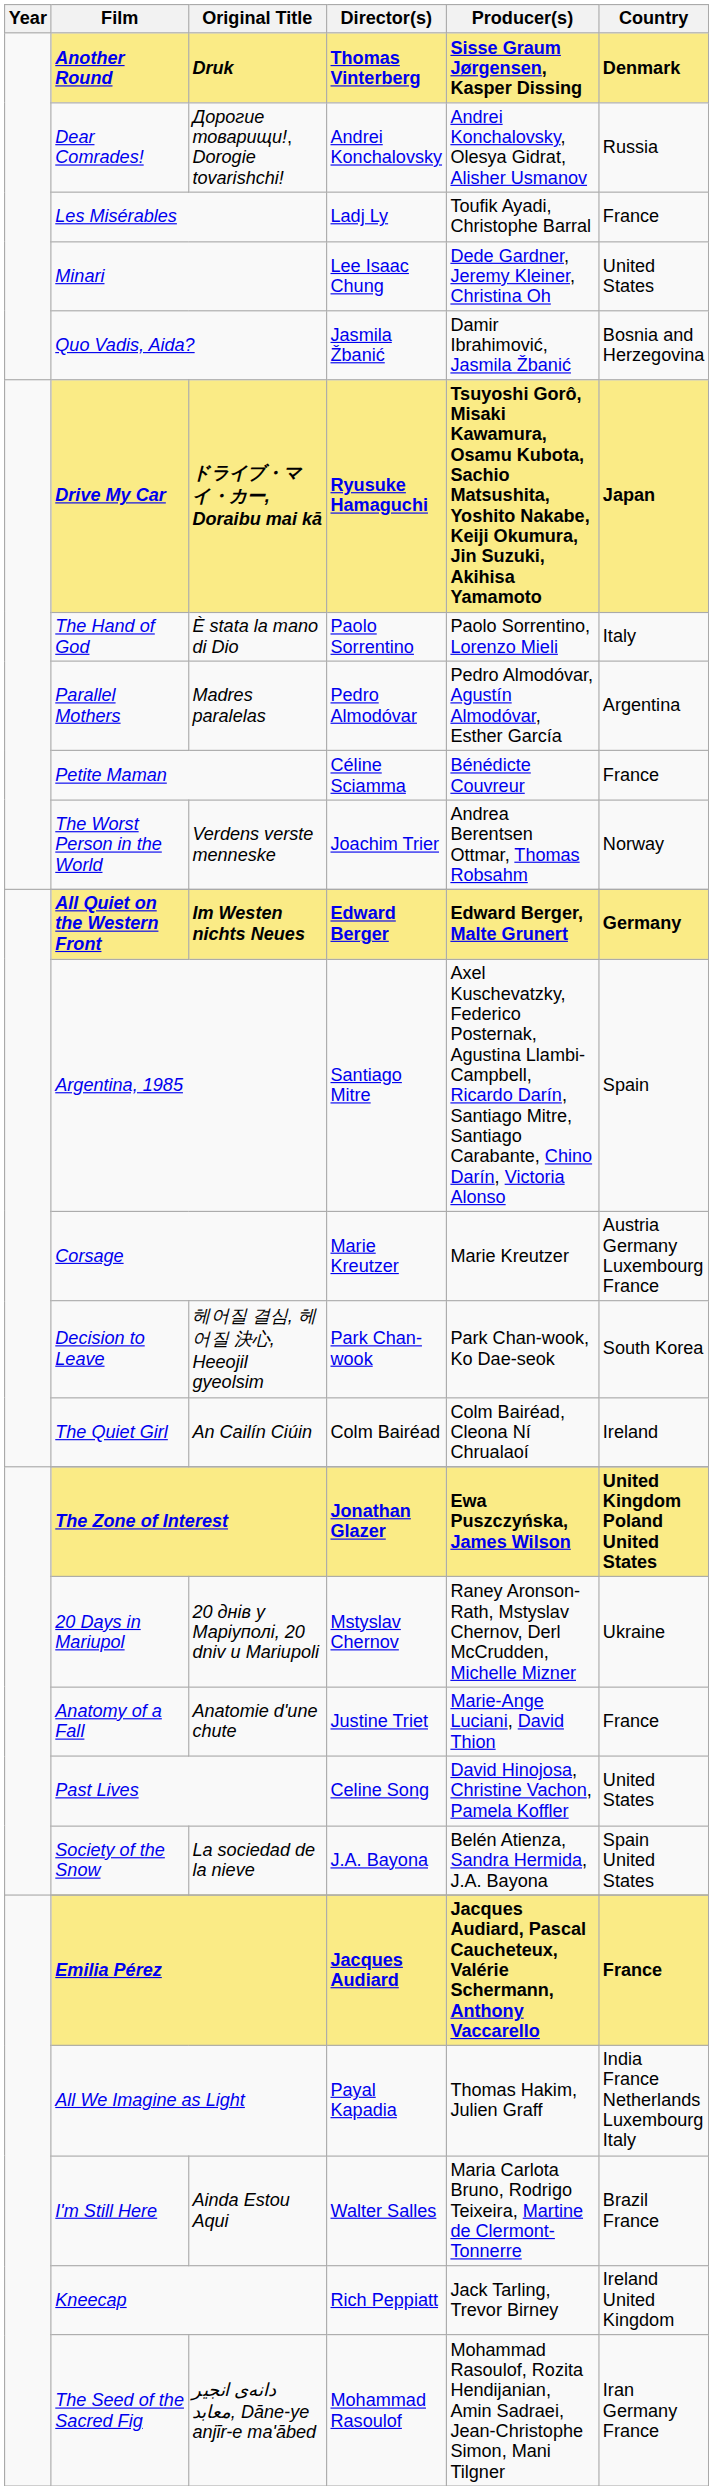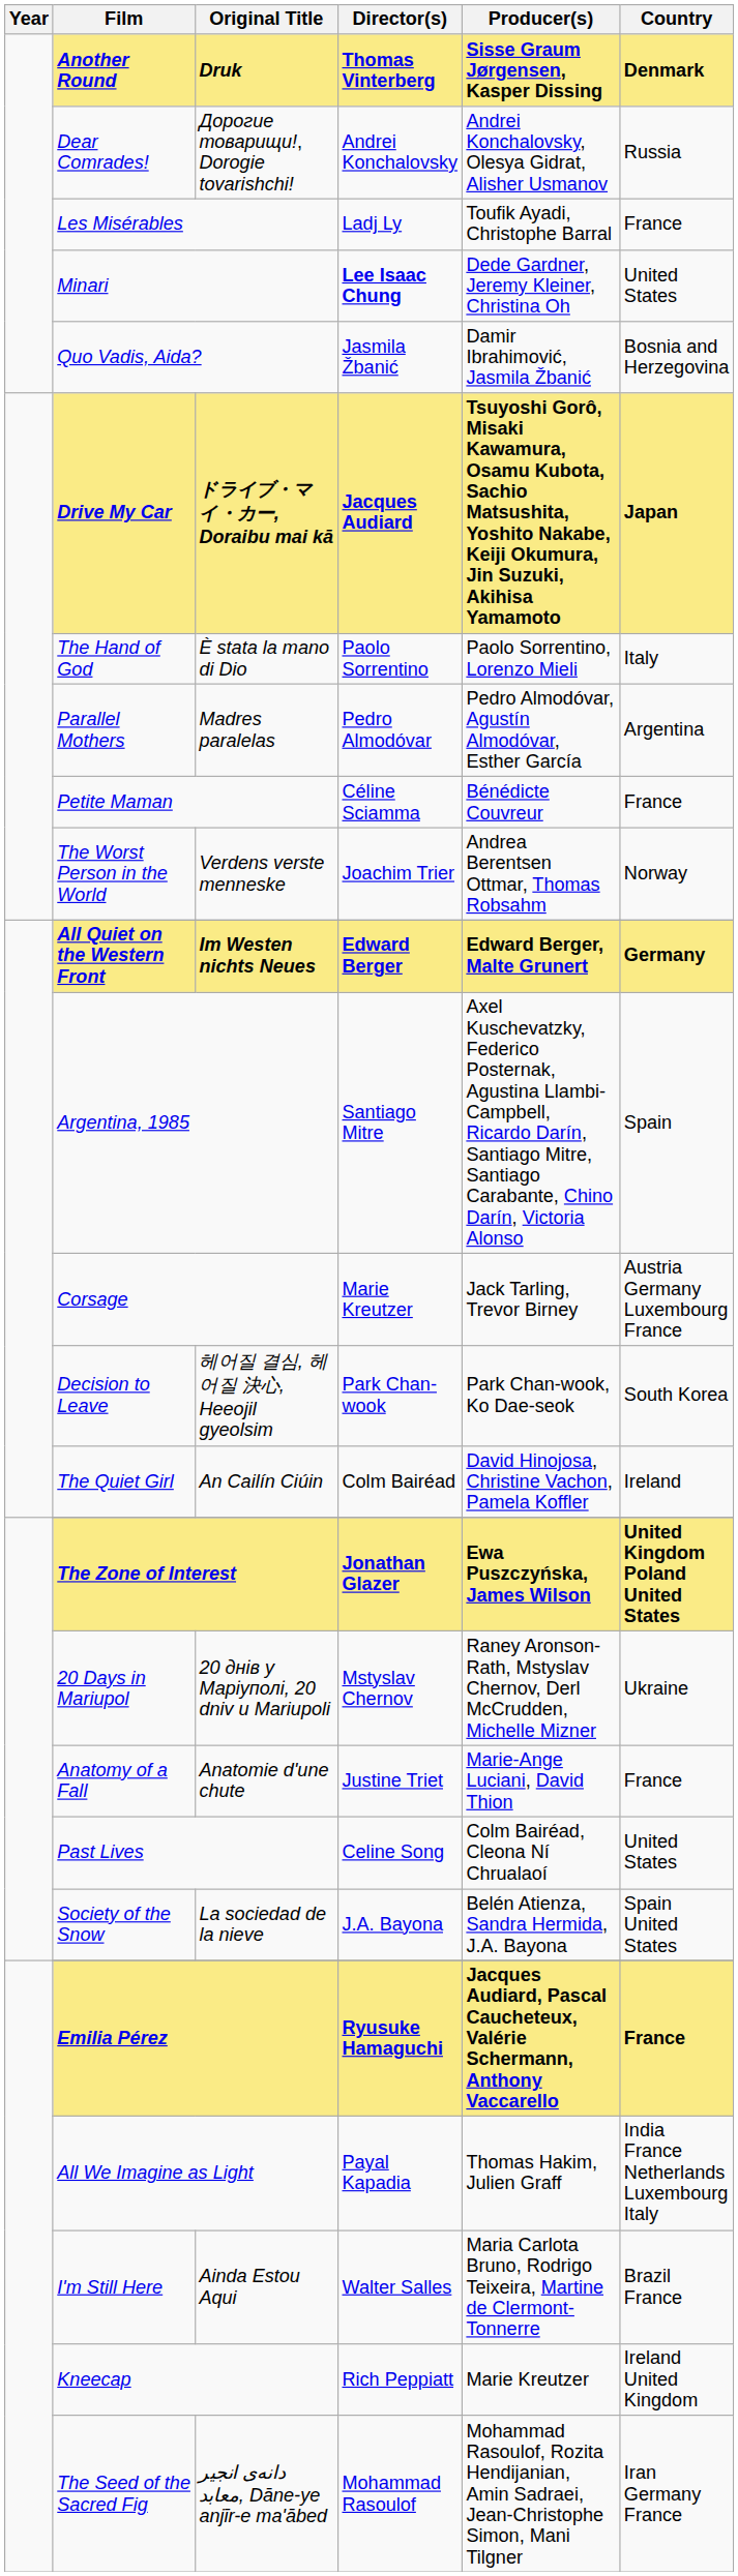Minari | Director(s): normal -> bold
Drive My Car | Director(s): Ryusuke Hamaguchi -> Jacques Audiard
Corsage | Producer(s): Marie Kreutzer -> Jack Tarling, Trevor Birney
The Quiet Girl | Producer(s): Colm Bairéad, Cleona Ní Chrualaoí -> David Hinojosa, Christine Vachon, Pamela Koffler
Past Lives | Producer(s): David Hinojosa, Christine Vachon, Pamela Koffler -> Colm Bairéad, Cleona Ní Chrualaoí
Emilia Pérez | Director(s): Jacques Audiard -> Ryusuke Hamaguchi
Kneecap | Producer(s): Jack Tarling, Trevor Birney -> Marie Kreutzer
